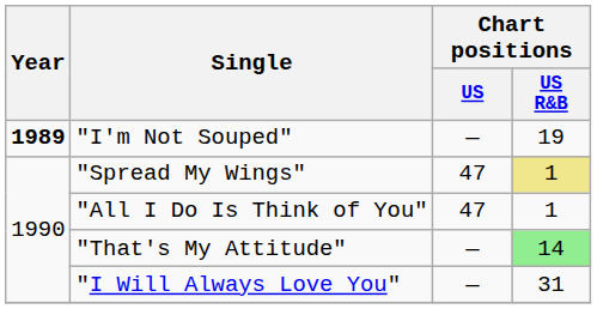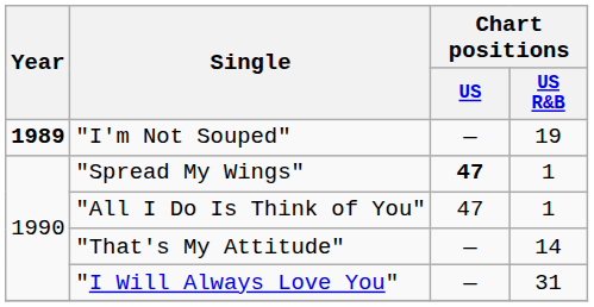"Spread My Wings" | Chart positions / US: normal -> bold
"Spread My Wings" | Chart positions / US R&B: khaki background -> no background
"That's My Attitude" | Chart positions / US R&B: lightgreen background -> no background
